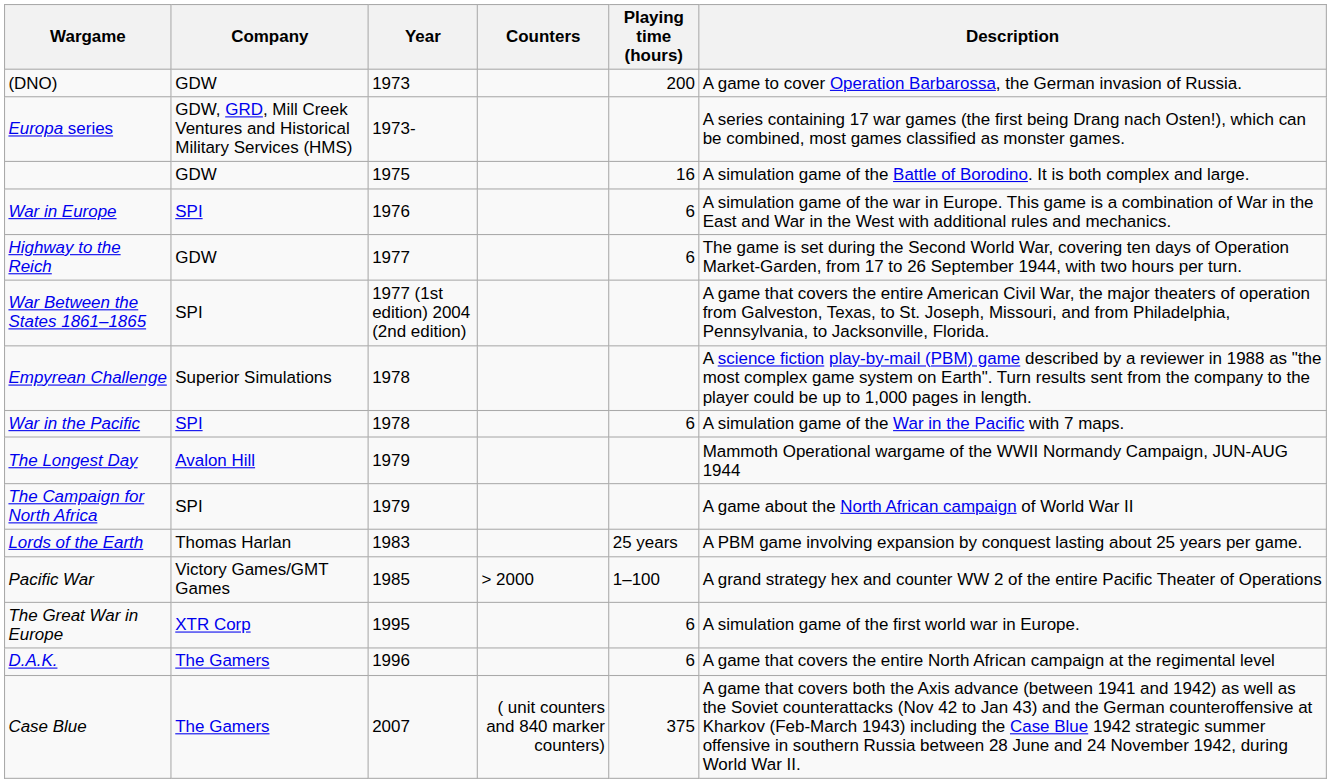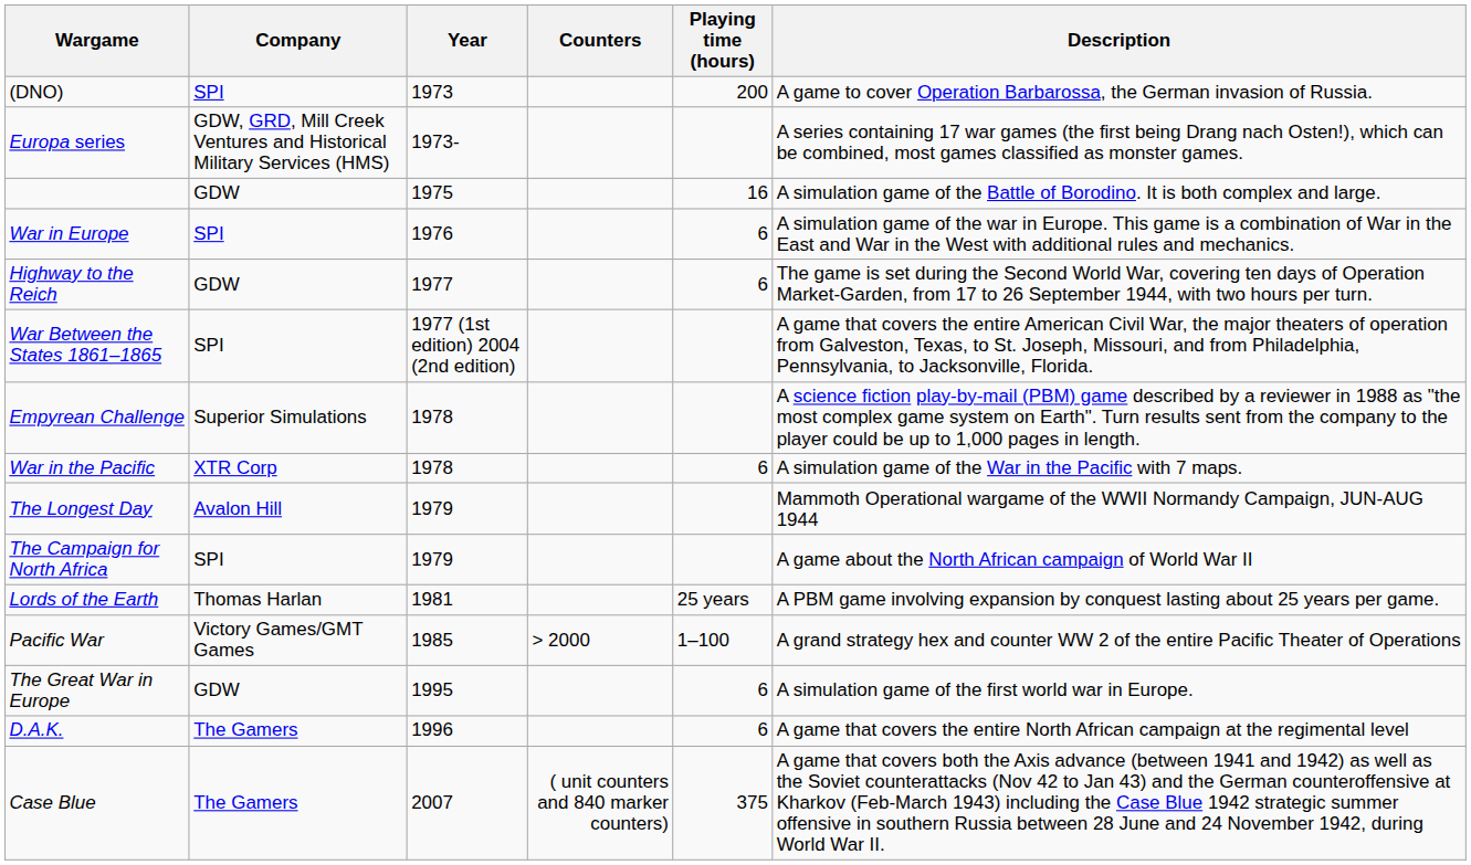(DNO) | Company: GDW -> SPI
War in the Pacific | Company: SPI -> XTR Corp
Lords of the Earth | Year: 1983 -> 1981
The Great War in Europe | Company: XTR Corp -> GDW
